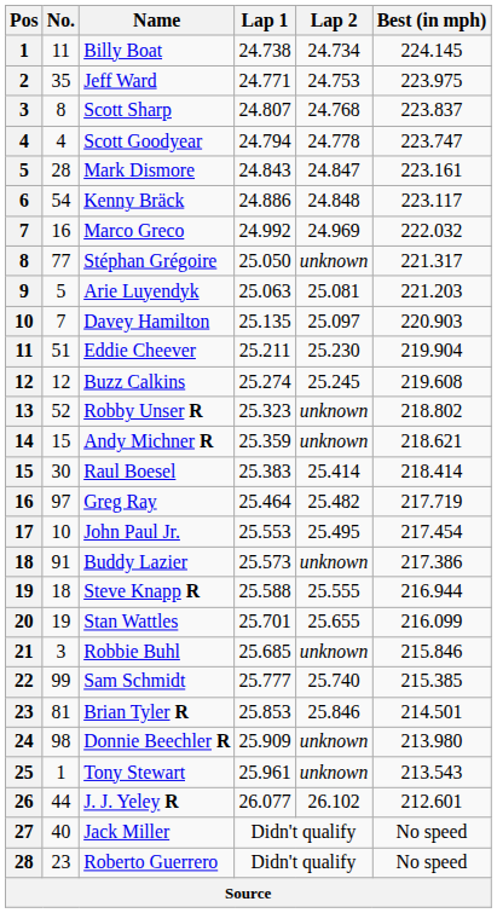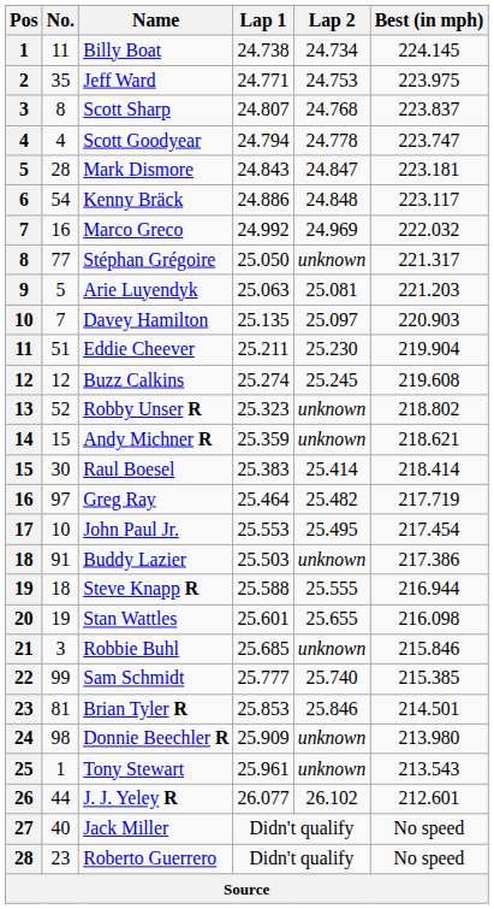Mark Dismore | Best (in mph): 223.161 -> 223.181
Buddy Lazier | Lap 1: 25.573 -> 25.503
Stan Wattles | Lap 1: 25.701 -> 25.601
Stan Wattles | Best (in mph): 216.099 -> 216.098
